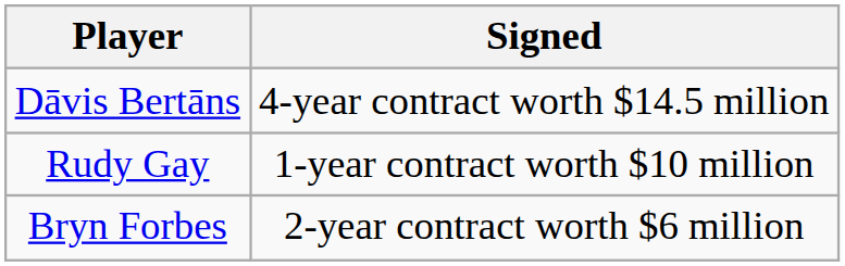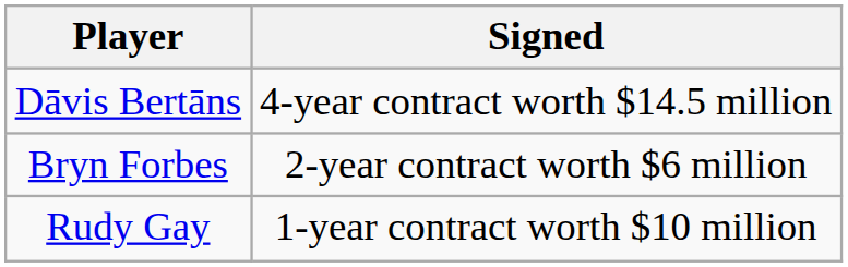rows swapped: Rudy Gay <-> Bryn Forbes
